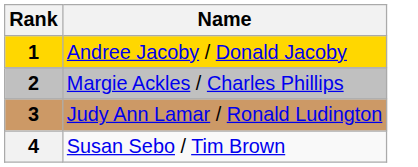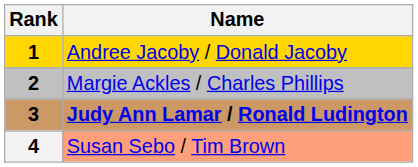Judy Ann Lamar / Ronald Ludington | Name: normal -> bold
Susan Sebo / Tim Brown | Name: no background -> lightsalmon background
